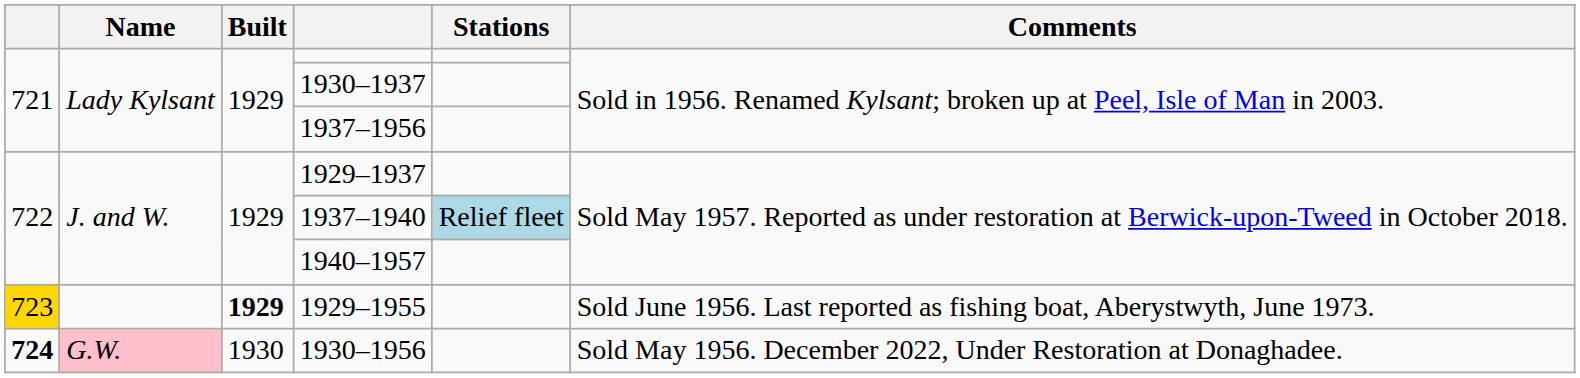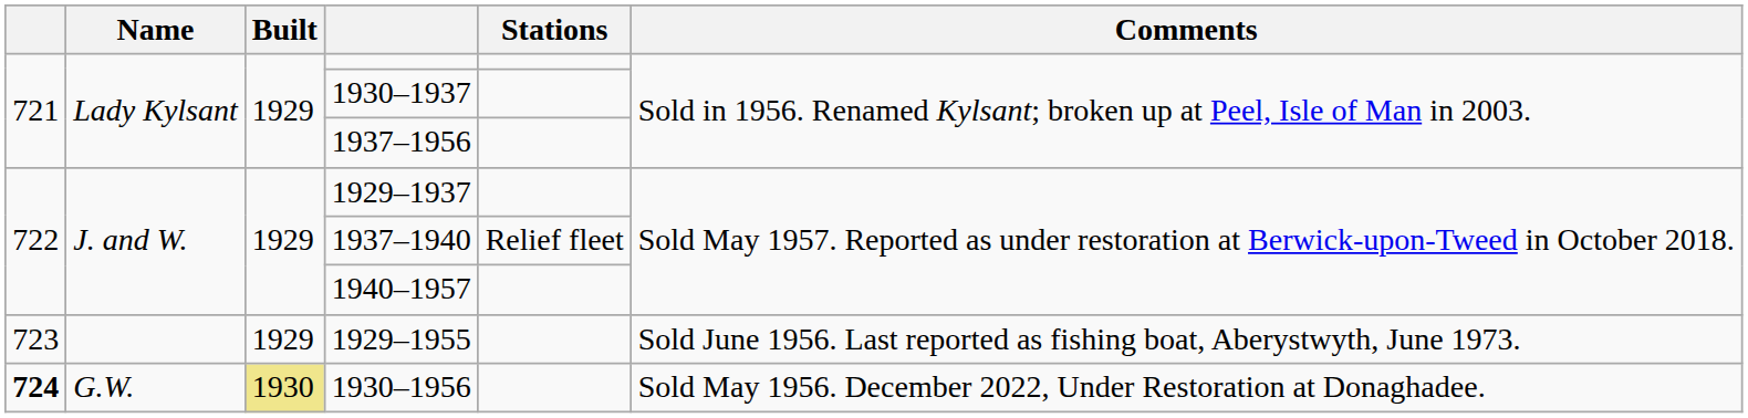1937–1940 | Stations: lightblue background -> no background
1929–1955 | column 1: gold background -> no background
1929–1955 | Built: bold -> normal
1930–1956 | Name: pink background -> no background
1930–1956 | Built: no background -> khaki background
